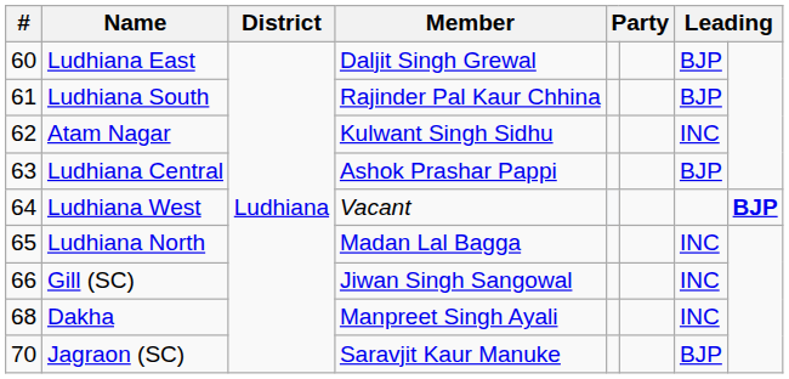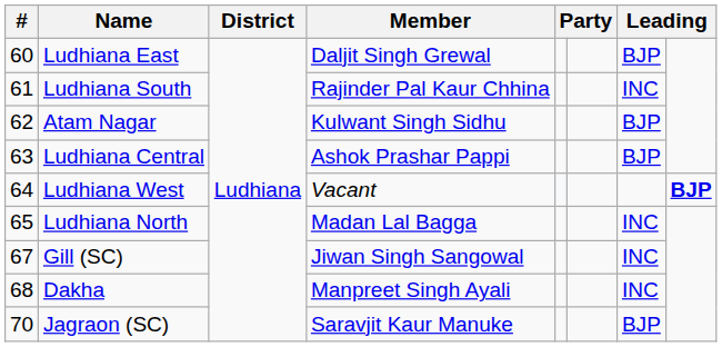Ludhiana South | column 7: BJP -> INC
Atam Nagar | column 7: INC -> BJP
Gill (SC) | #: 66 -> 67
